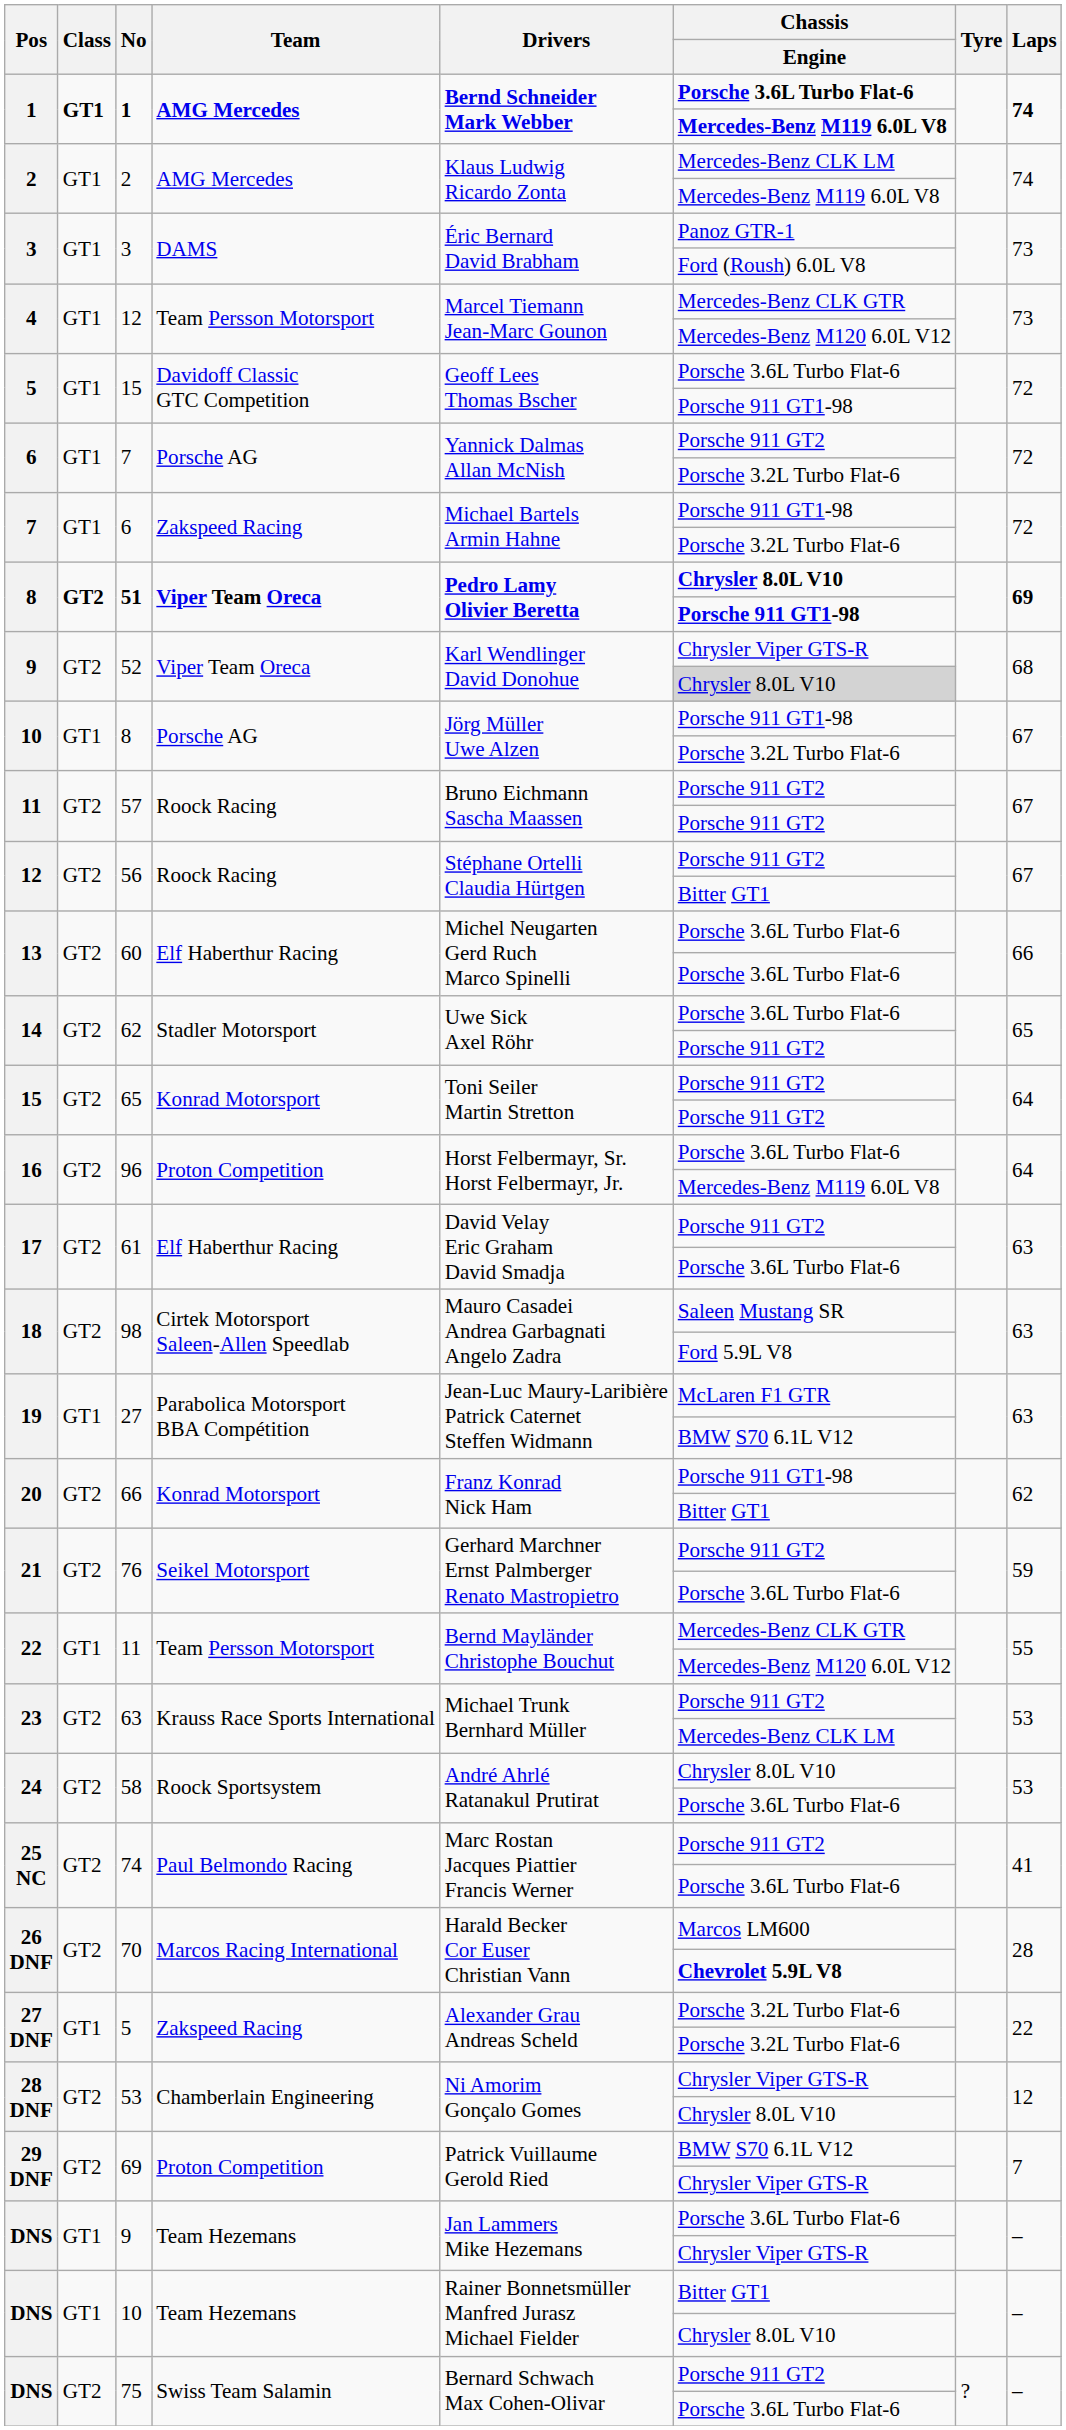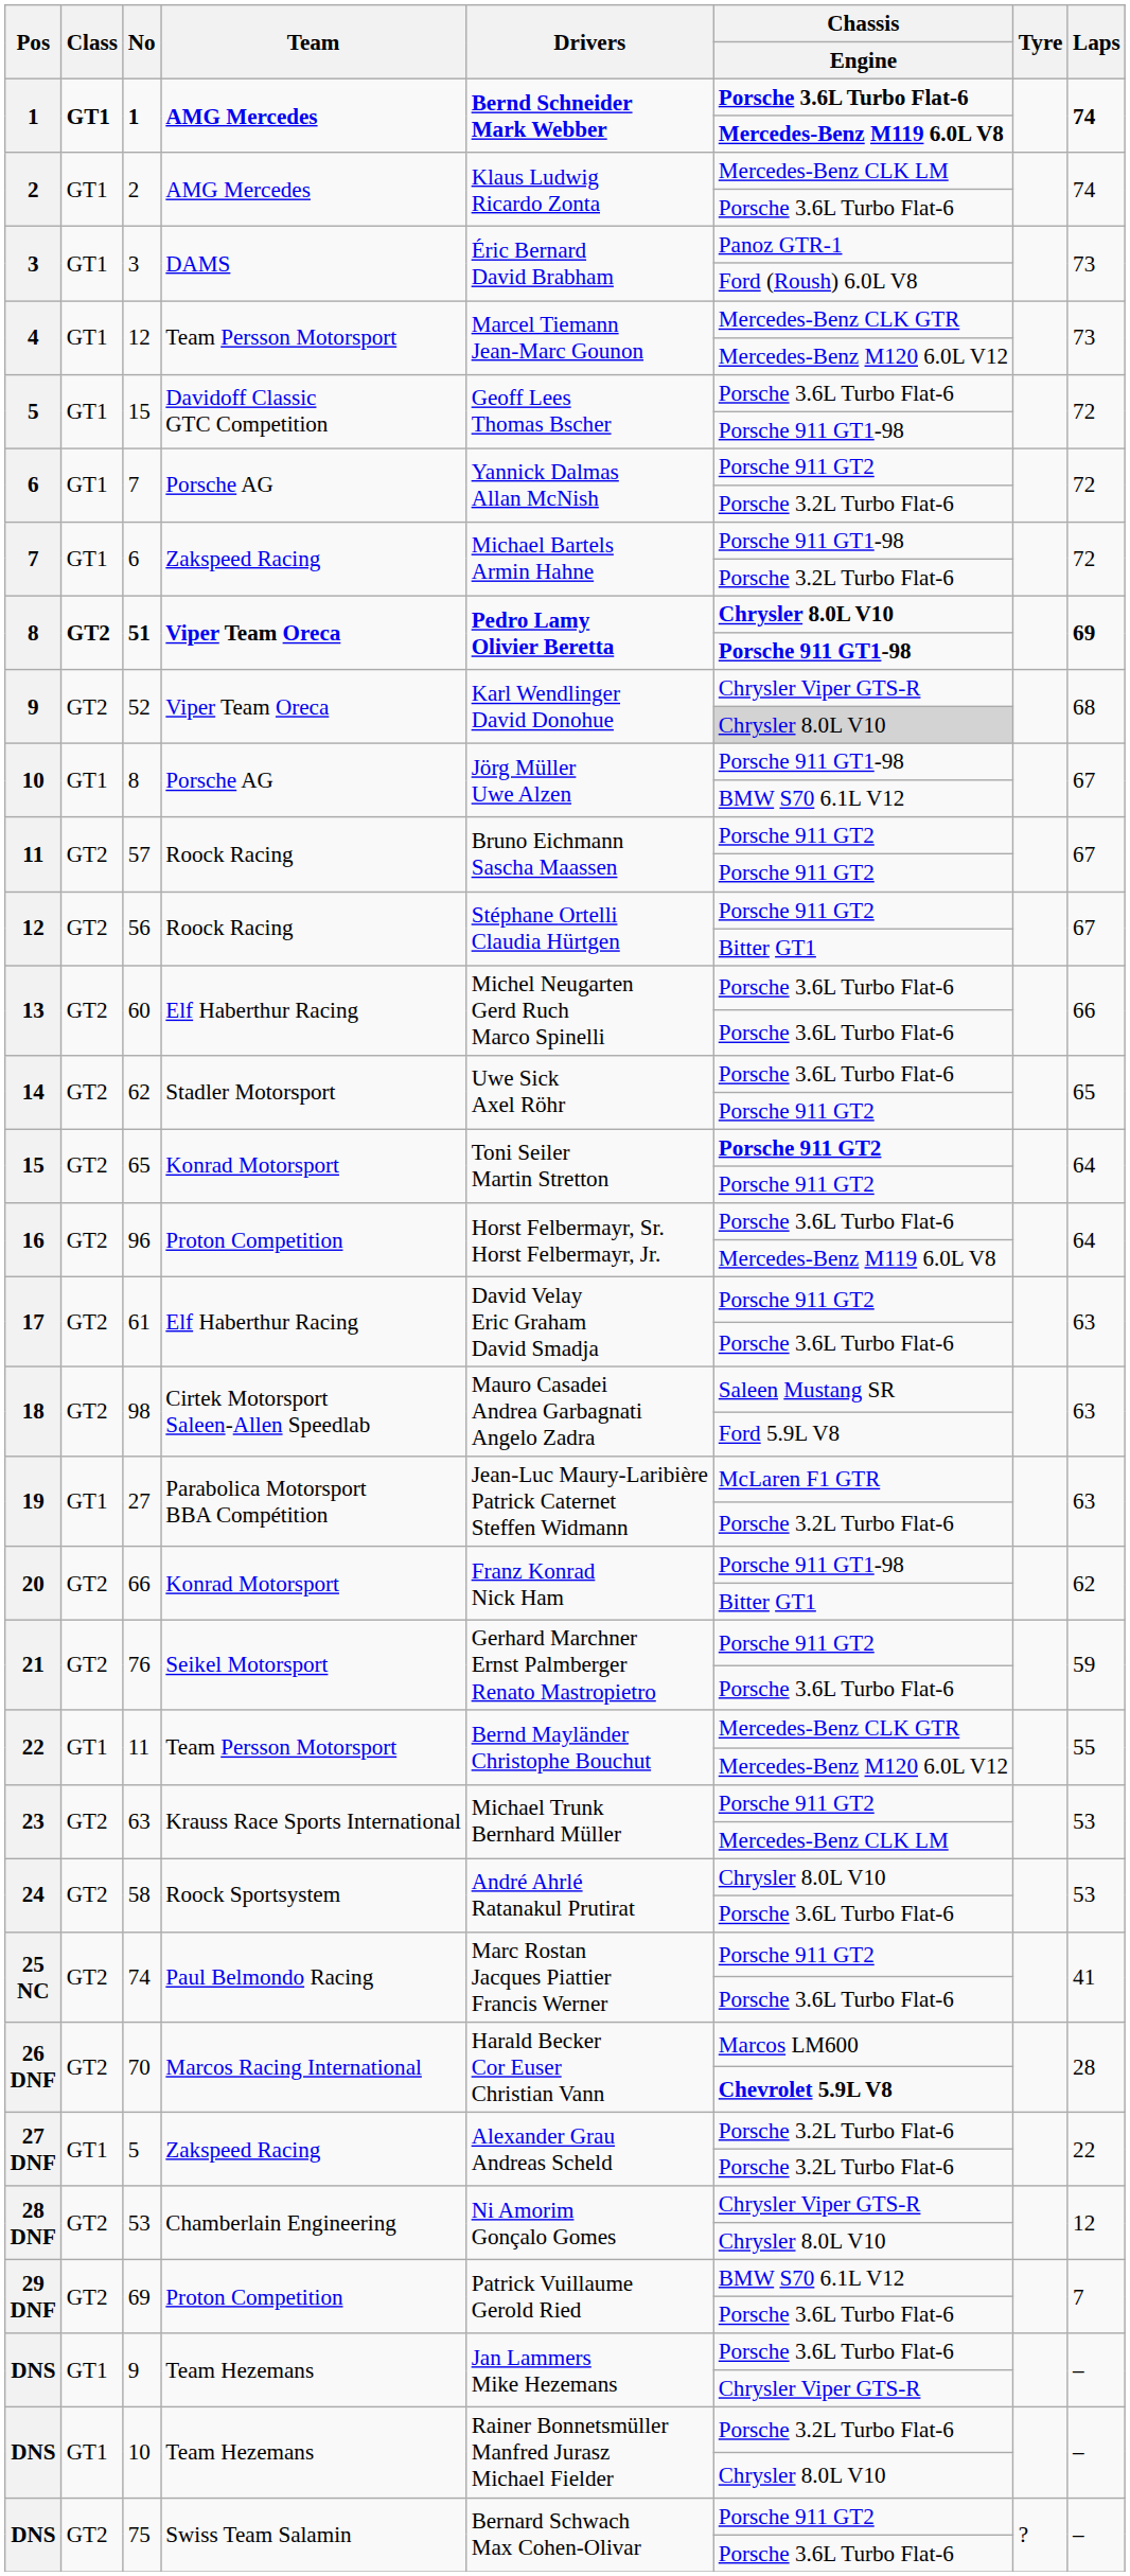row 6 | Chassis / Engine: Mercedes-Benz M119 6.0L V8 -> Porsche 3.6L Turbo Flat-6
row 22 | Chassis / Engine: Porsche 3.2L Turbo Flat-6 -> BMW S70 6.1L V12
row 31 | Chassis / Engine: normal -> bold
row 40 | Chassis / Engine: BMW S70 6.1L V12 -> Porsche 3.2L Turbo Flat-6
row 60 | Chassis / Engine: Chrysler Viper GTS-R -> Porsche 3.6L Turbo Flat-6
row 63 | Chassis / Engine: Bitter GT1 -> Porsche 3.2L Turbo Flat-6
